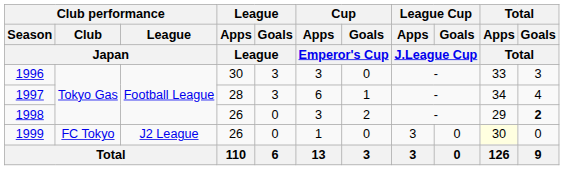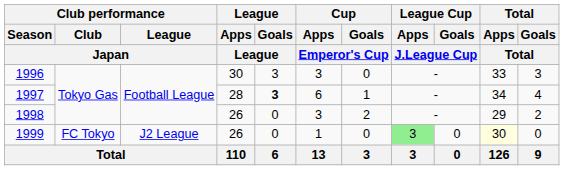1997 | League / Goals / League: normal -> bold
1998 | Total / Goals / Total: bold -> normal
1999 | League Cup / Apps / J.League Cup: no background -> lightgreen background
